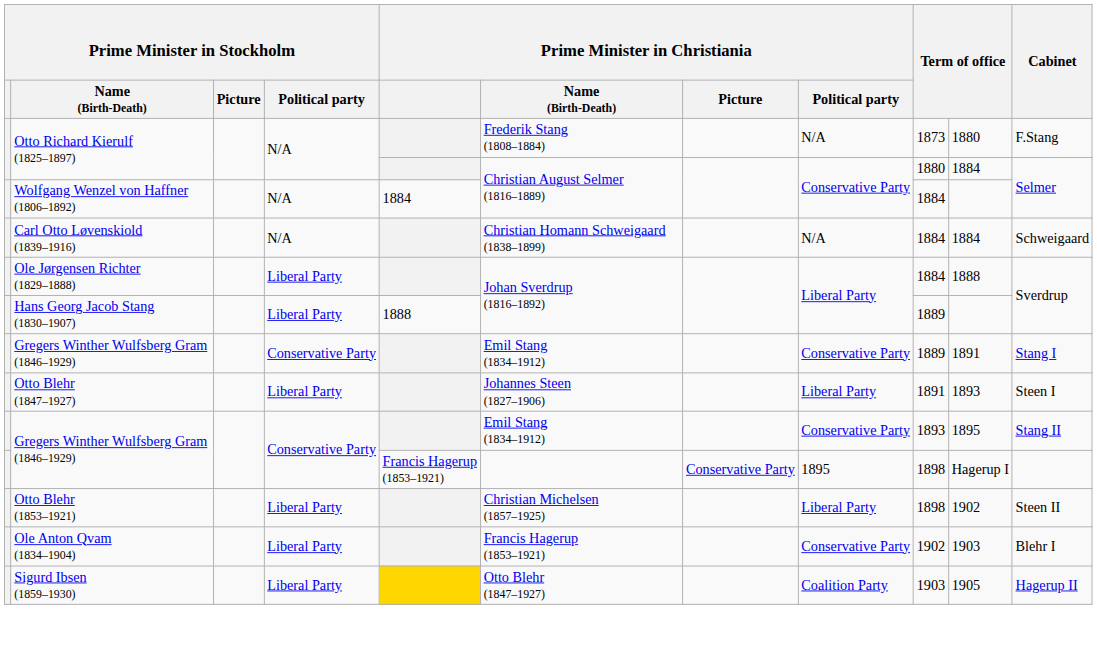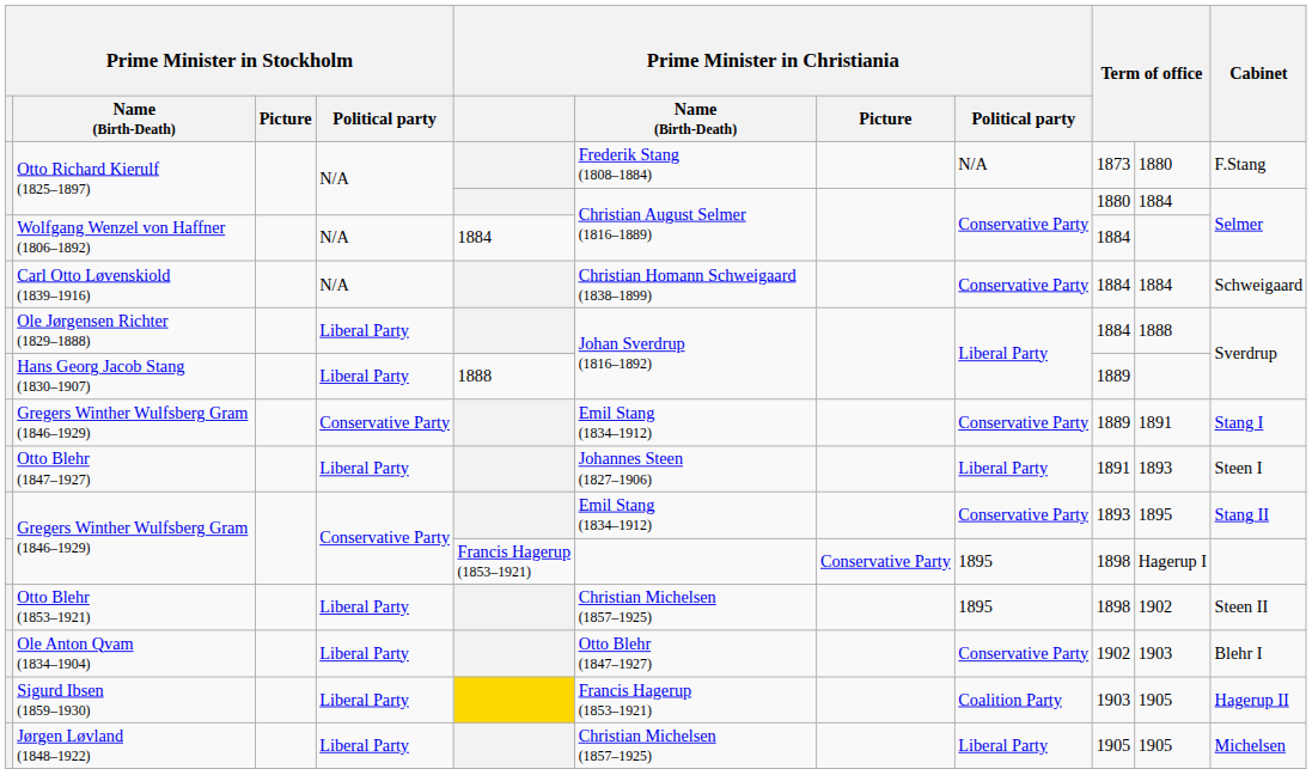Carl Otto Løvenskiold (1839–1916) | Prime Minister in Christiania / Political party: N/A -> Conservative Party
Otto Blehr (1853–1921) | Prime Minister in Christiania / Political party: Liberal Party -> 1895
Ole Anton Qvam (1834–1904) | Prime Minister in Christiania / Name (Birth-Death): Francis Hagerup (1853–1921) -> Otto Blehr (1847–1927)
Sigurd Ibsen (1859–1930) | Prime Minister in Christiania / Name (Birth-Death): Otto Blehr (1847–1927) -> Francis Hagerup (1853–1921)
+ row: Jørgen Løvland (1848–1922) | Liberal Party | Christian Michelsen (1857–1925) | Liberal Party | 1905 | 1905 | Michelsen
